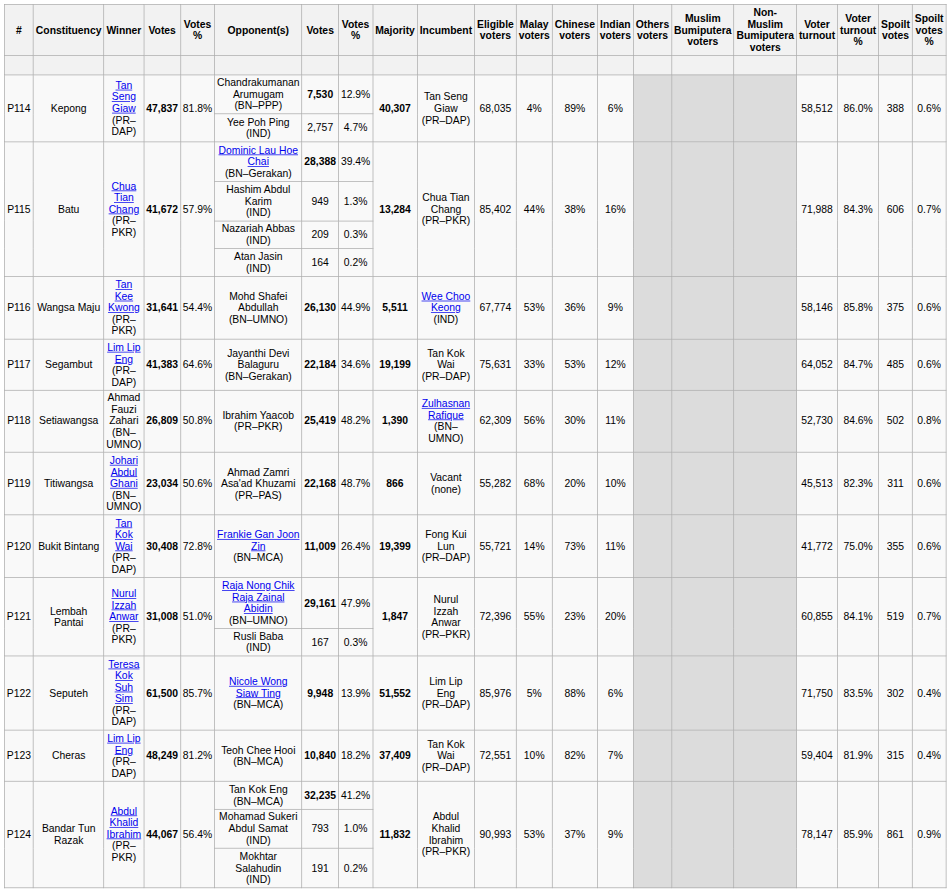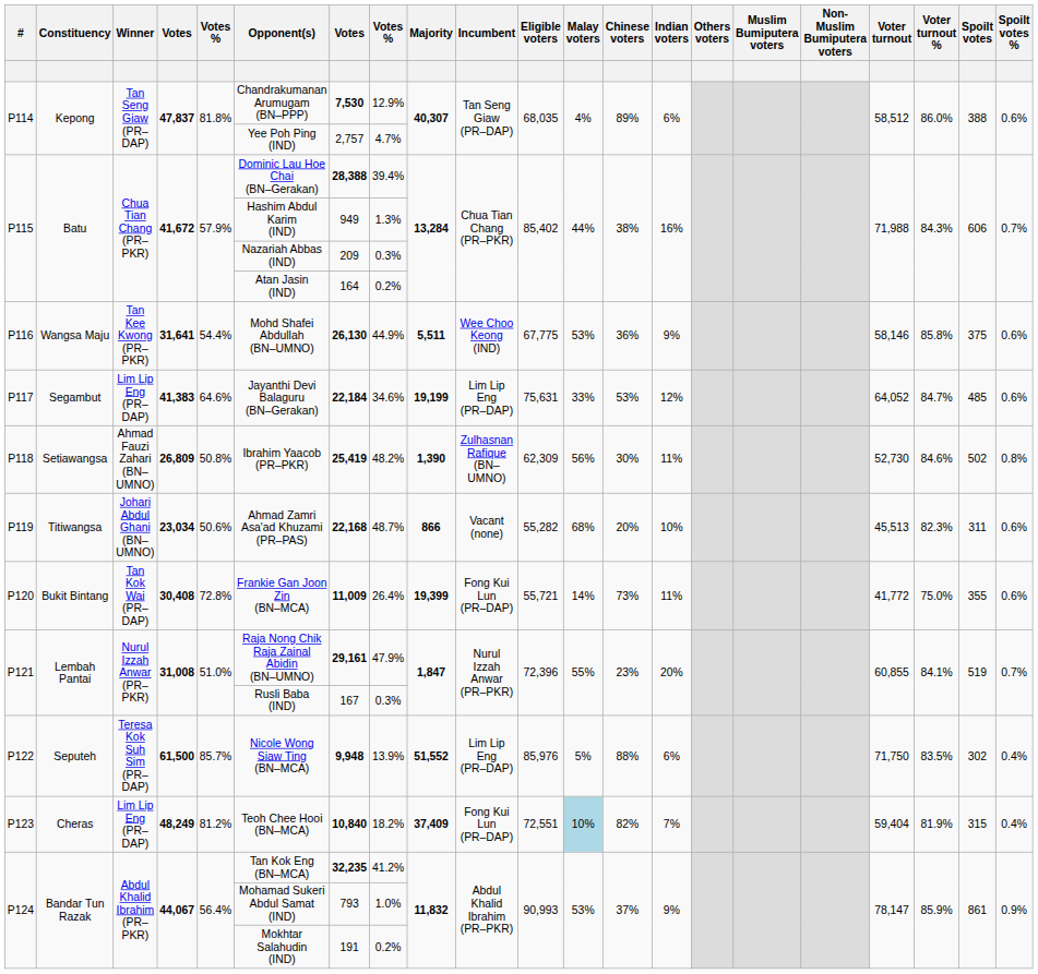P116 | Eligible voters: 67,774 -> 67,775
P117 | Incumbent: Tan Kok Wai (PR–DAP) -> Lim Lip Eng (PR–DAP)
P123 | Incumbent: Tan Kok Wai (PR–DAP) -> Fong Kui Lun (PR–DAP)
P123 | Malay voters: no background -> lightblue background
